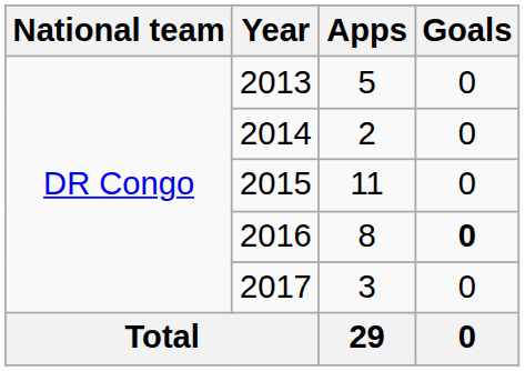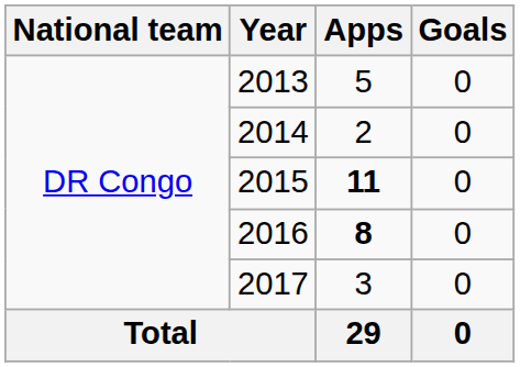2015 | Apps: normal -> bold
2016 | Apps: normal -> bold
2016 | Goals: bold -> normal
